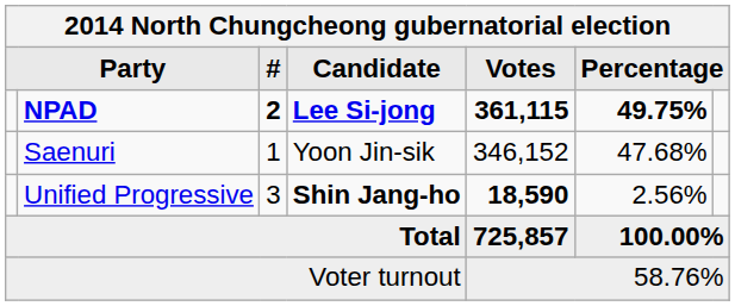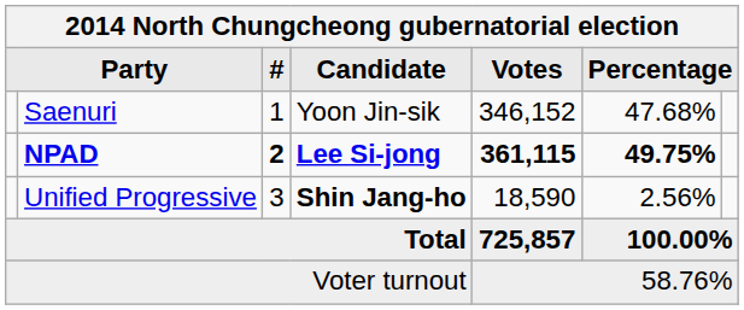rows swapped: NPAD <-> Saenuri
Unified Progressive | Votes: bold -> normal
